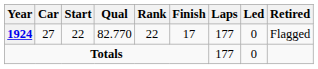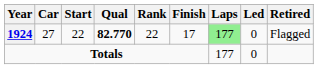1924 | Qual: normal -> bold
1924 | Laps: no background -> lightgreen background
